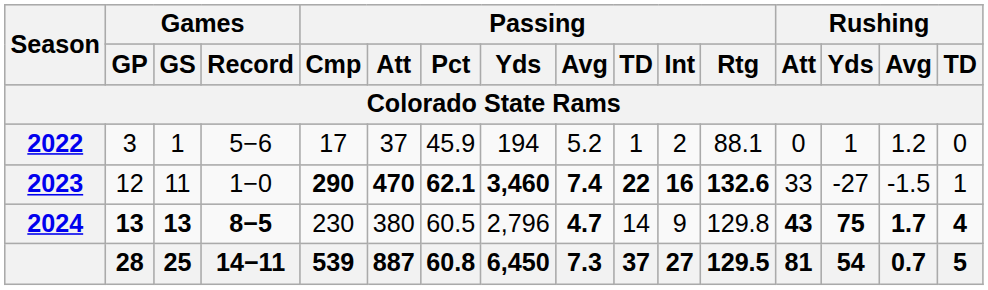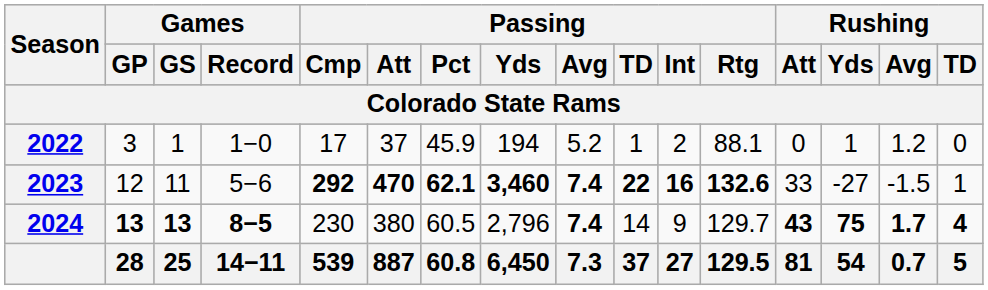2022 | Games / Record / Colorado State Rams: 5−6 -> 1−0
2023 | Games / Record / Colorado State Rams: 1−0 -> 5−6
2023 | Passing / Cmp / Colorado State Rams: 290 -> 292
2024 | Passing / Avg / Colorado State Rams: 4.7 -> 7.4
2024 | Passing / Rtg / Colorado State Rams: 129.8 -> 129.7
